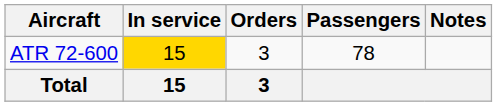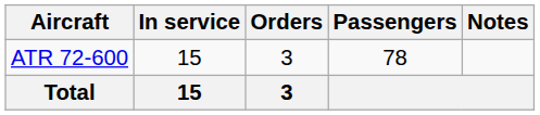ATR 72-600 | In service: gold background -> no background
